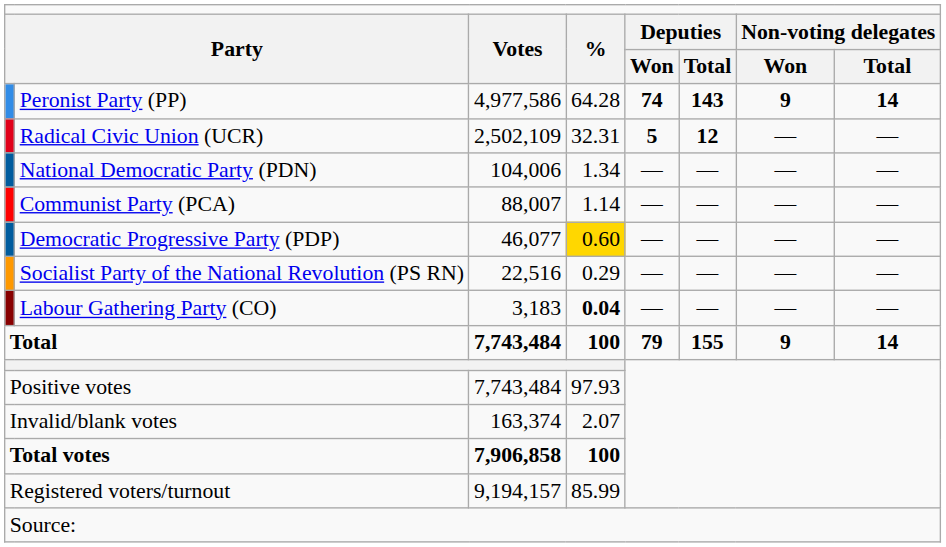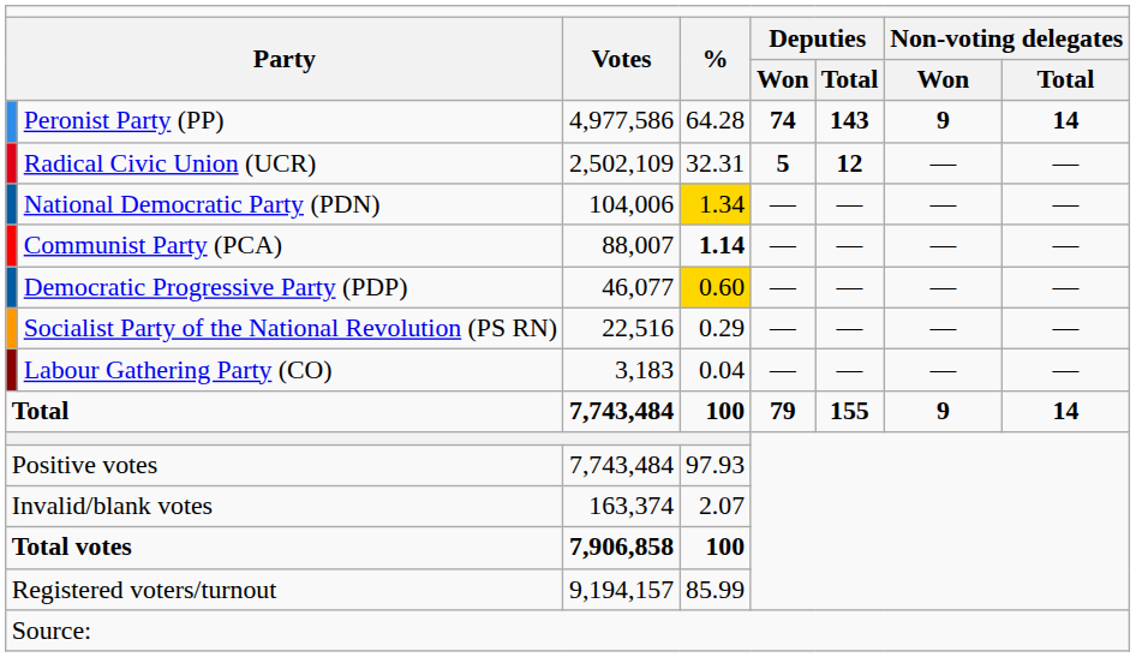National Democratic Party (PDN) | column 4: no background -> gold background
Communist Party (PCA) | column 4: normal -> bold
Labour Gathering Party (CO) | column 4: bold -> normal
